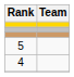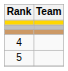row 5 | Rank: 5 -> 4
row 6 | Rank: 4 -> 5
